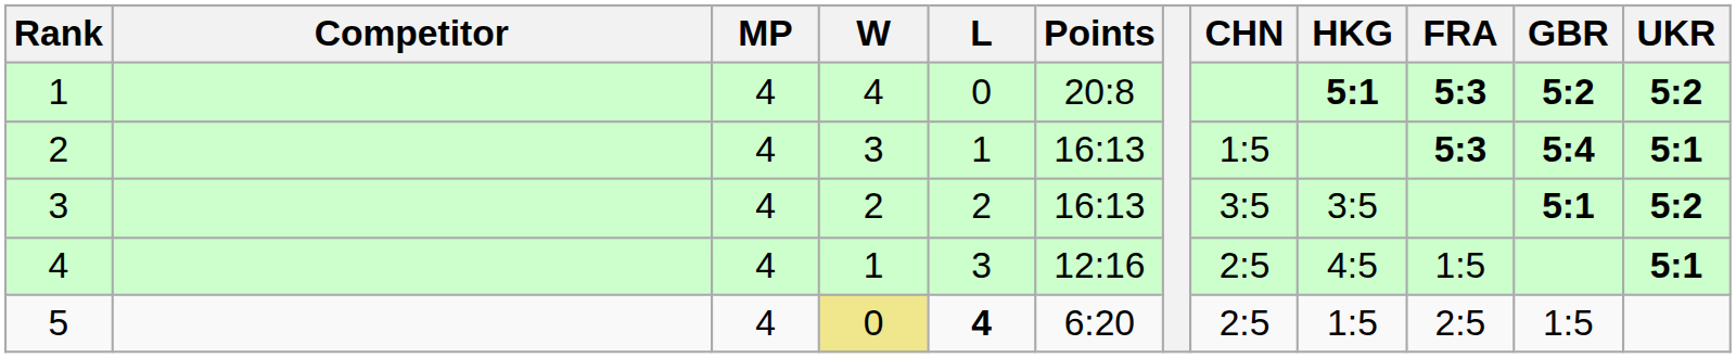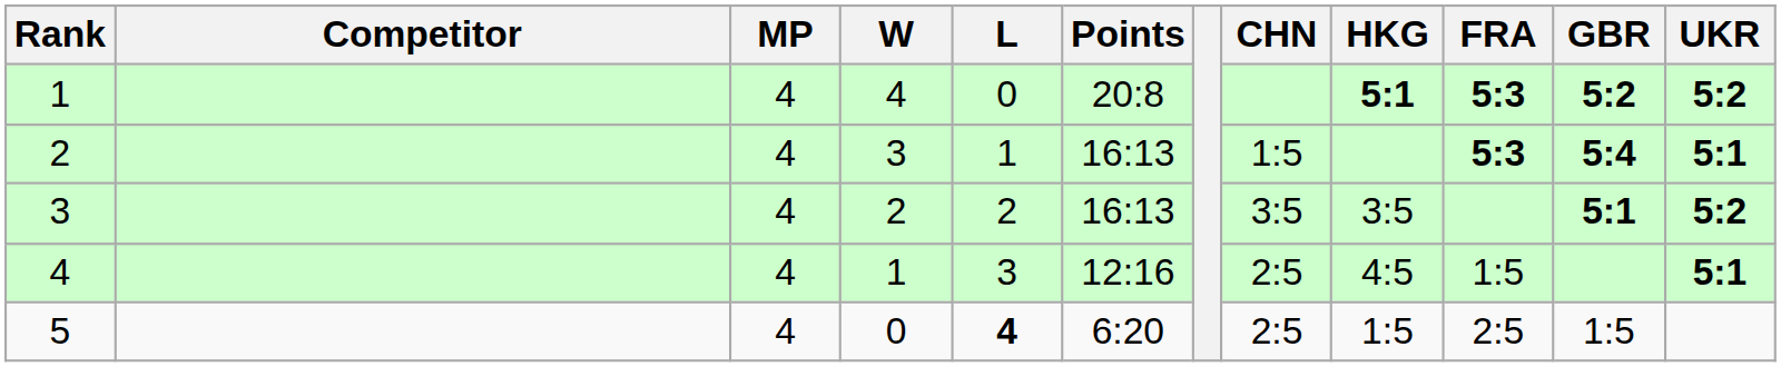5 | W: khaki background -> no background
